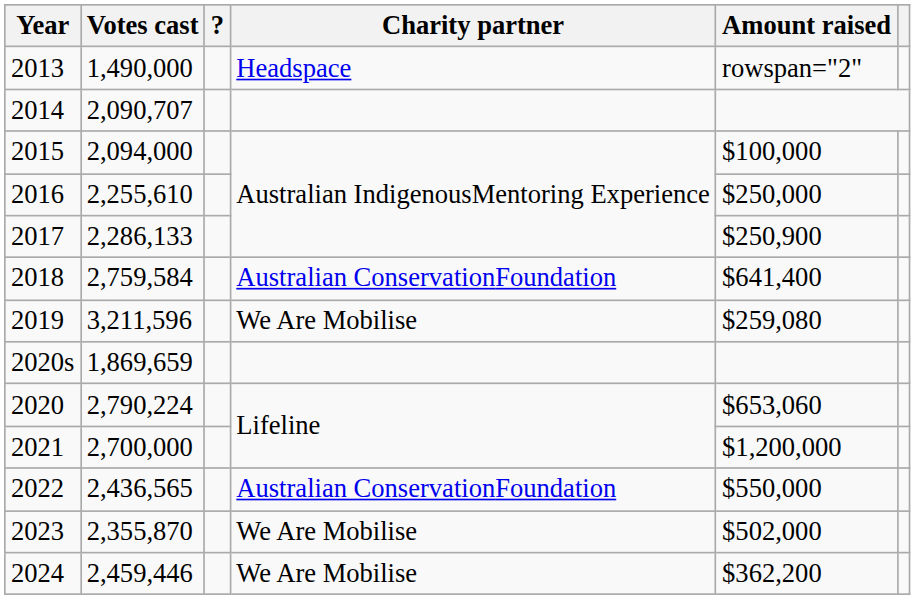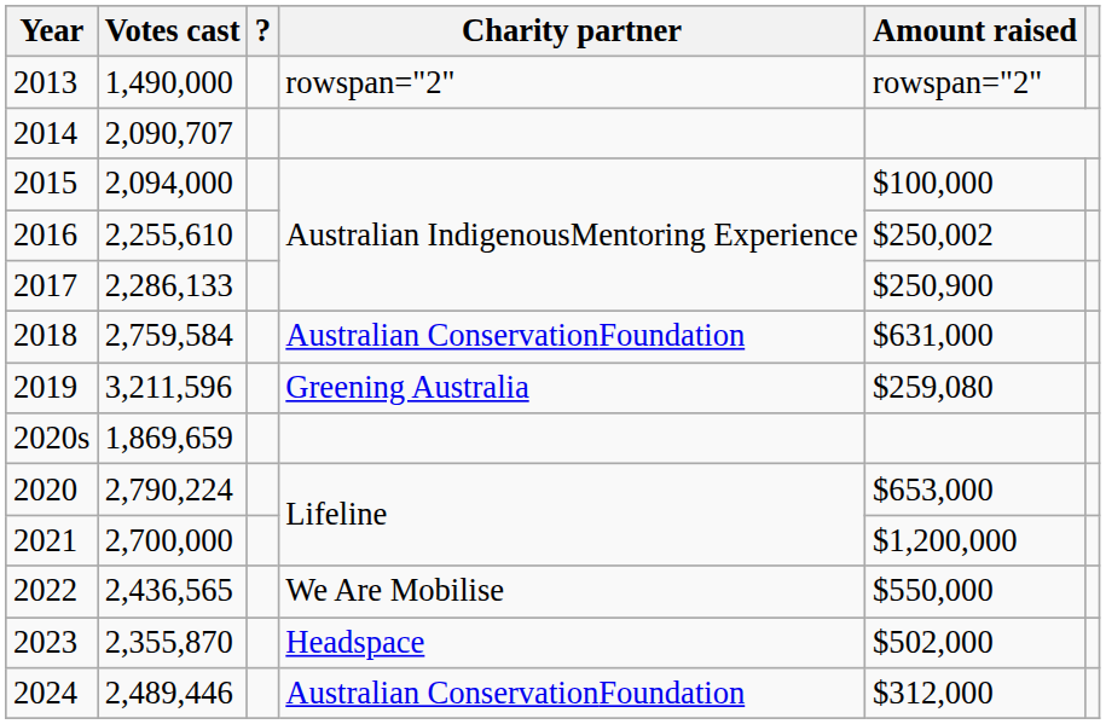2013 | Charity partner: Headspace -> rowspan="2"
2016 | Amount raised: $250,000 -> $250,002
2018 | Amount raised: $641,400 -> $631,000
2019 | Charity partner: We Are Mobilise -> Greening Australia
2020 | Amount raised: $653,060 -> $653,000
2022 | Charity partner: Australian ConservationFoundation -> We Are Mobilise
2023 | Charity partner: We Are Mobilise -> Headspace
2024 | Votes cast: 2,459,446 -> 2,489,446
2024 | Charity partner: We Are Mobilise -> Australian ConservationFoundation
2024 | Amount raised: $362,200 -> $312,000
